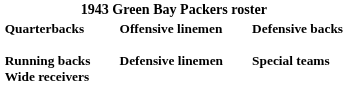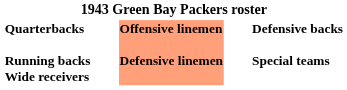Quarterbacks Running backs Wide receivers | column 2: no background -> lightsalmon background
